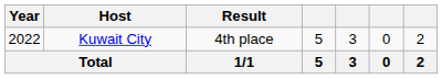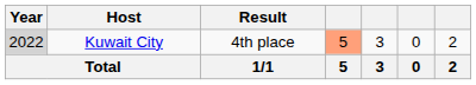Kuwait City | Year: no background -> lightgrey background
Kuwait City | column 4: no background -> lightsalmon background
